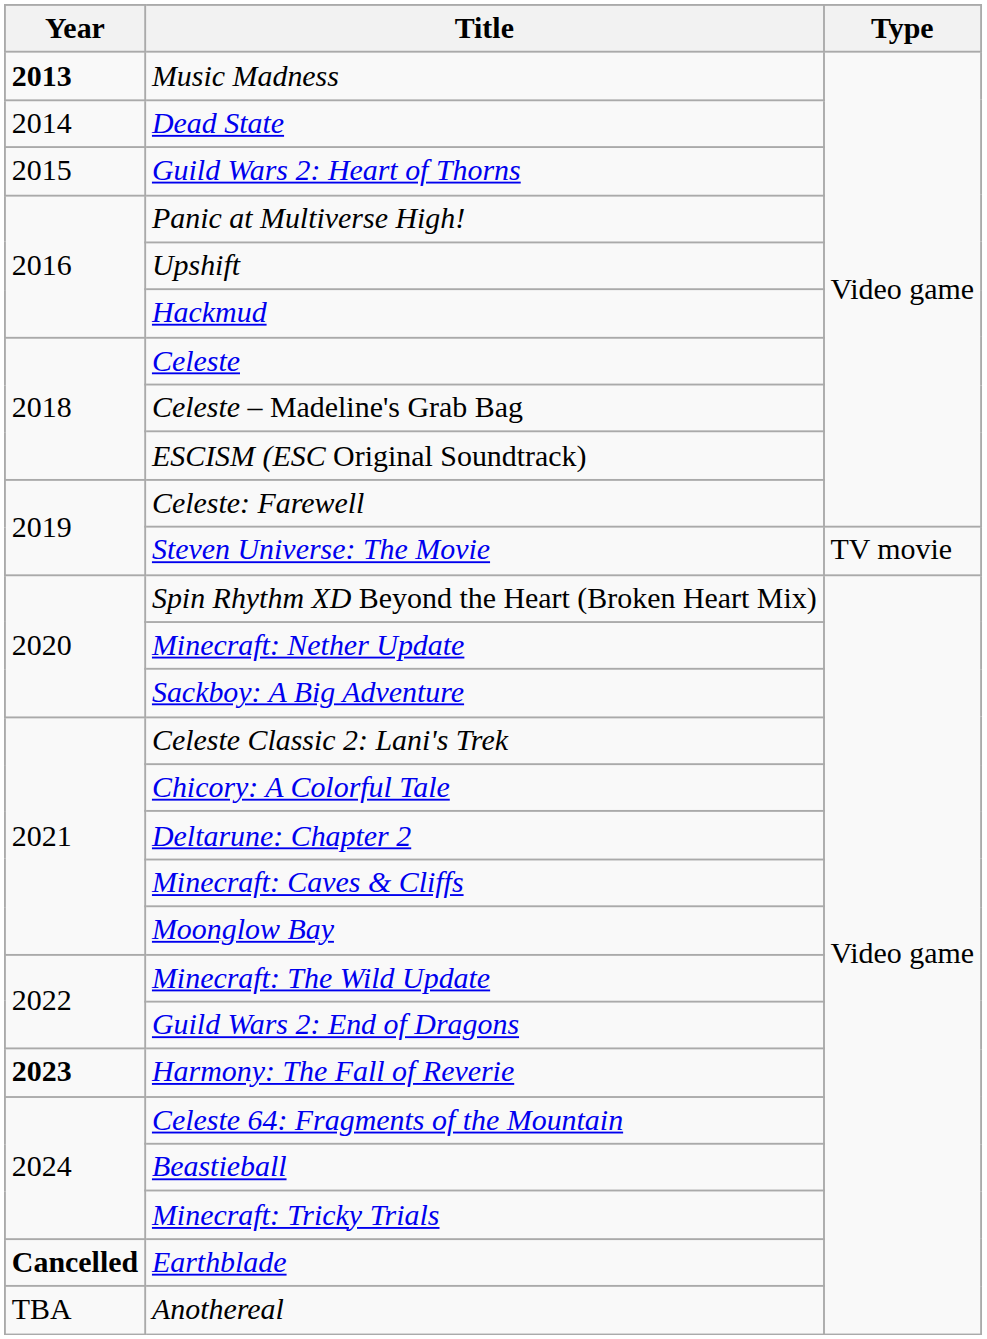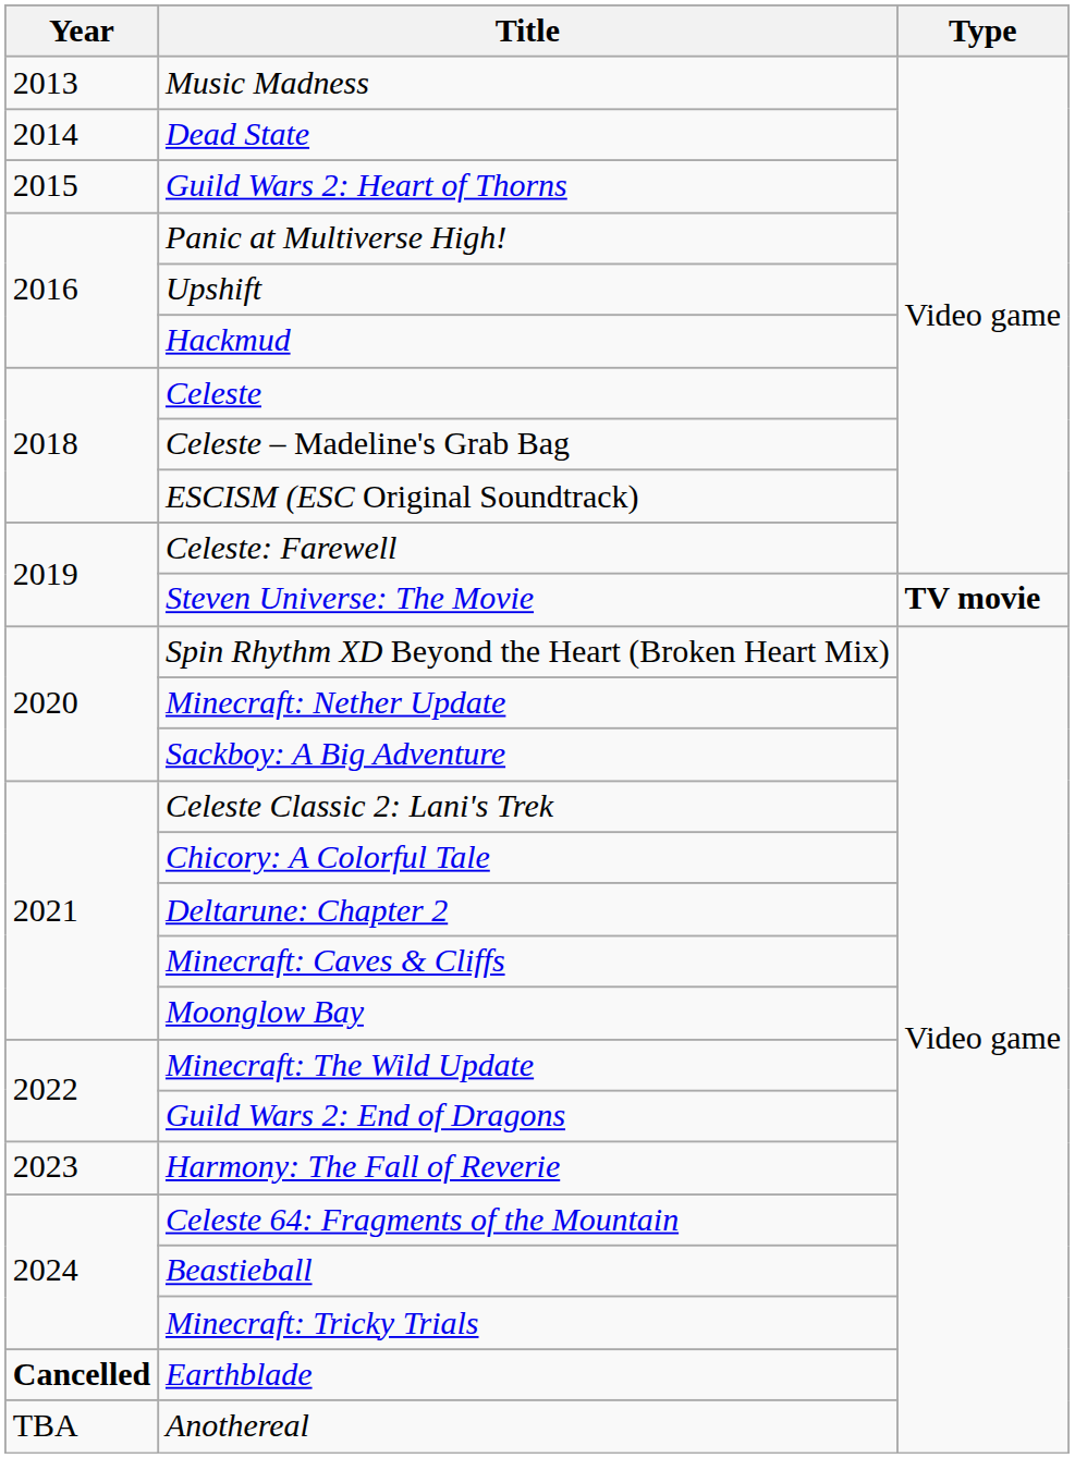Music Madness | Year: bold -> normal
Steven Universe: The Movie | Type: normal -> bold
Harmony: The Fall of Reverie | Year: bold -> normal
